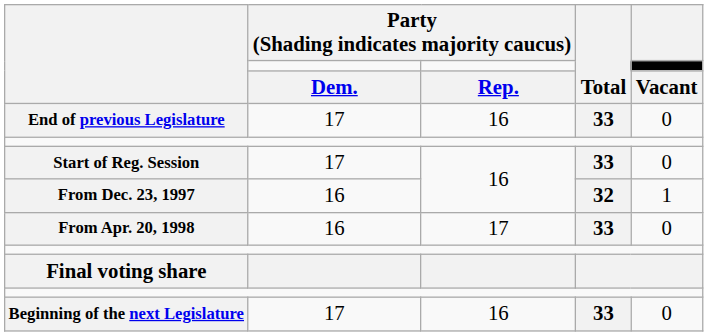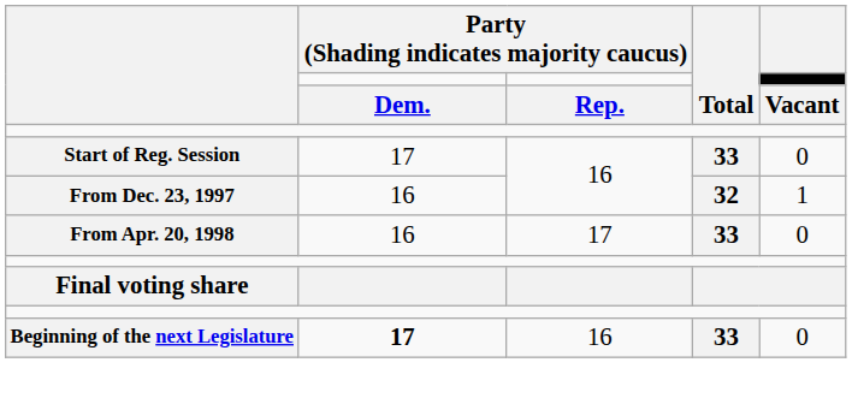- row: End of previous Legislature | 17 | 16 | 33 | 0
Beginning of the next Legislature | column 2: normal -> bold
